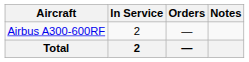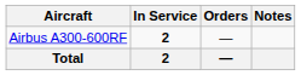Airbus A300-600RF | In Service: normal -> bold
